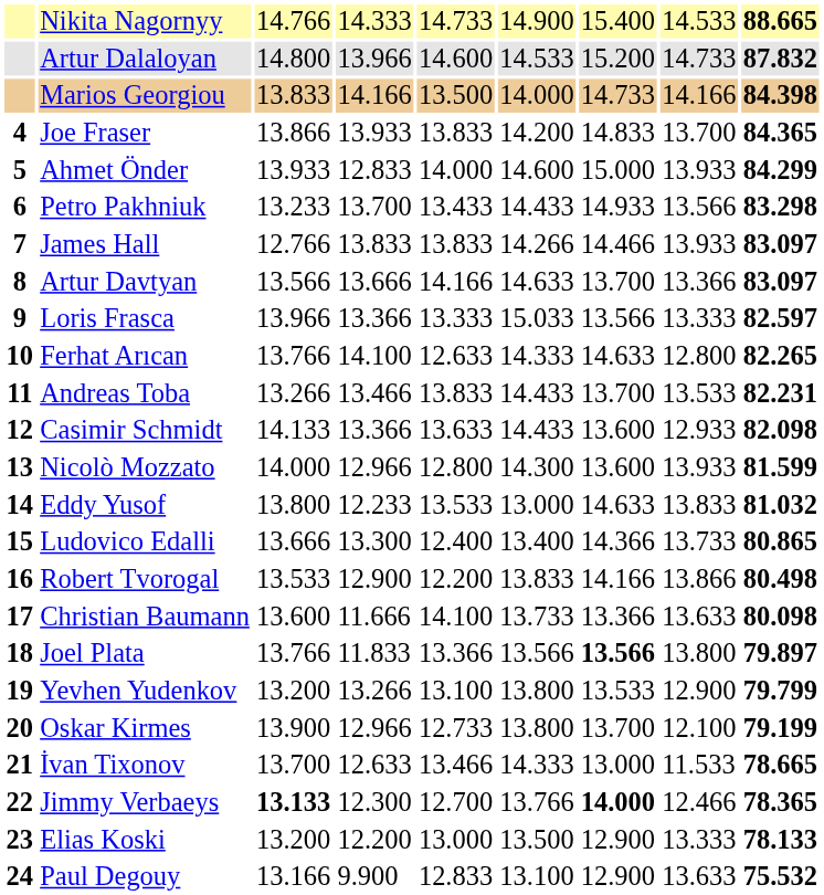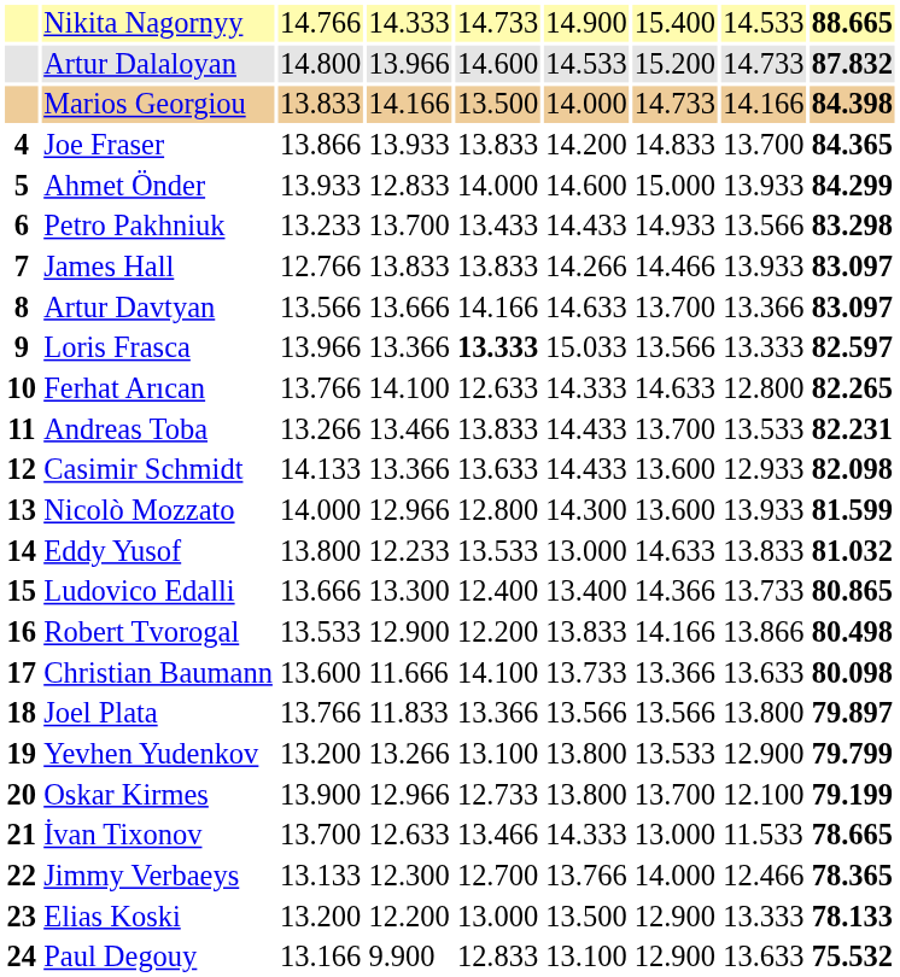Loris Frasca | column 5: normal -> bold
Joel Plata | column 7: bold -> normal
Jimmy Verbaeys | column 3: bold -> normal
Jimmy Verbaeys | column 7: bold -> normal
